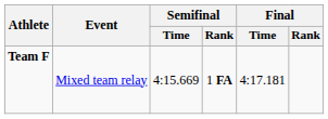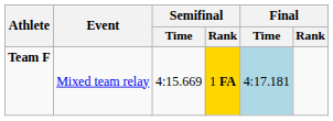Team F | Semifinal / Rank: no background -> gold background
Team F | Final / Time: no background -> lightblue background
